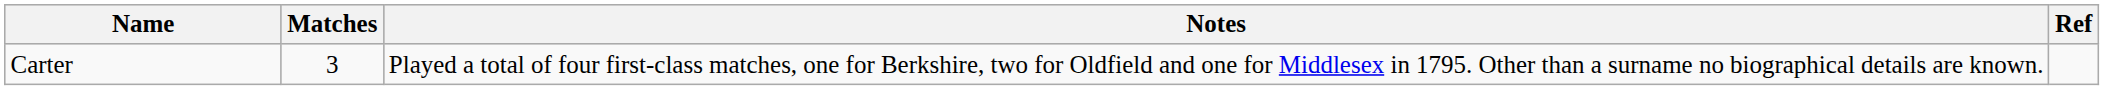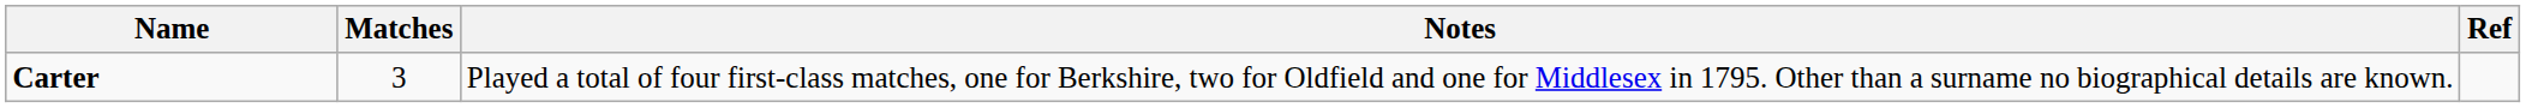row 2 | Name: normal -> bold
